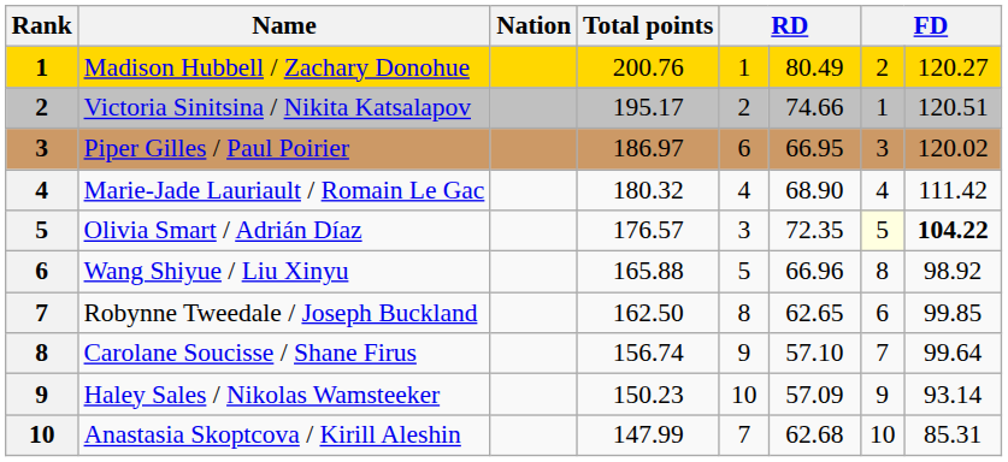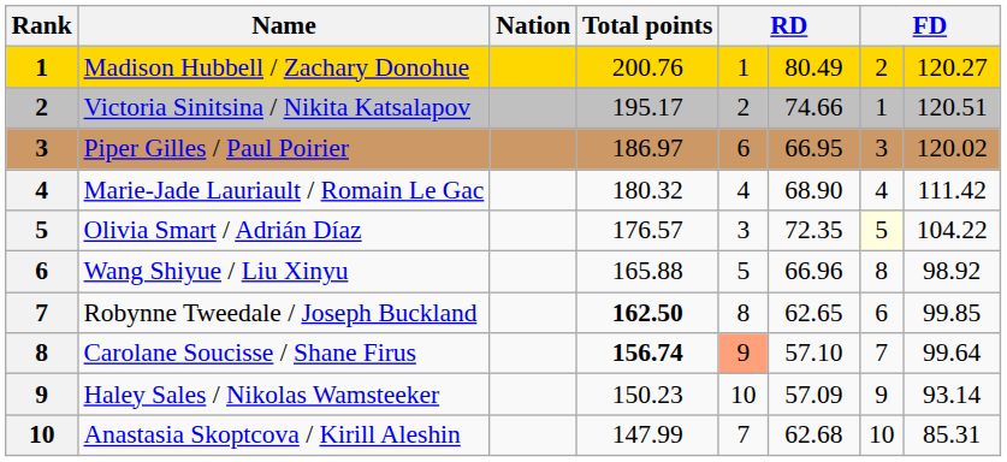Olivia Smart / Adrián Díaz | column 8: bold -> normal
Robynne Tweedale / Joseph Buckland | Total points: normal -> bold
Carolane Soucisse / Shane Firus | Total points: normal -> bold
Carolane Soucisse / Shane Firus | column 5: no background -> lightsalmon background
